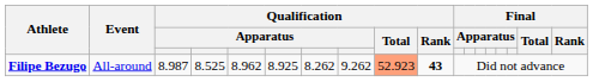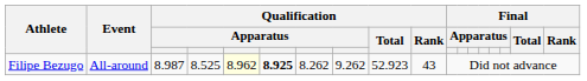row 4 | Athlete: bold -> normal
row 4 | column 5: no background -> lightyellow background
row 4 | column 6: normal -> bold
row 4 | Qualification / Total: lightsalmon background -> no background
row 4 | Qualification / Rank: bold -> normal
